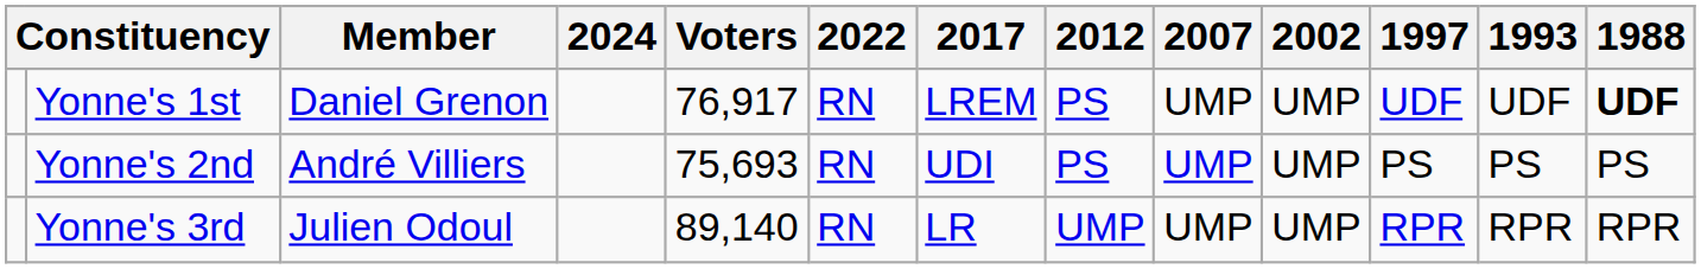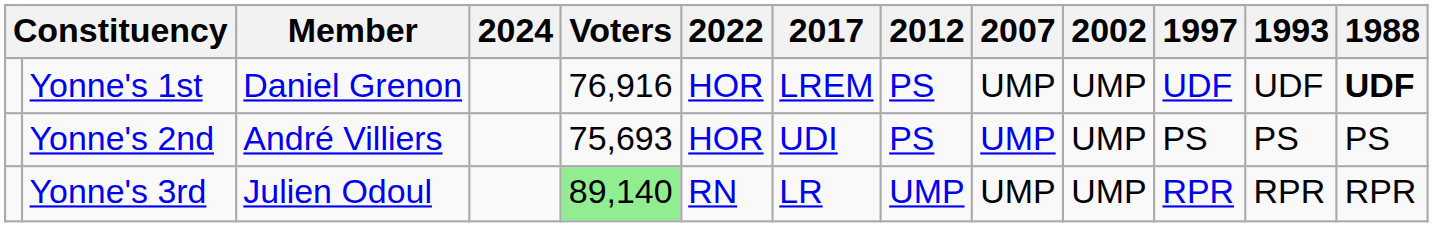Yonne's 1st | Voters: 76,917 -> 76,916
Yonne's 1st | 2022: RN -> HOR
Yonne's 2nd | 2022: RN -> HOR
Yonne's 3rd | Voters: no background -> lightgreen background
